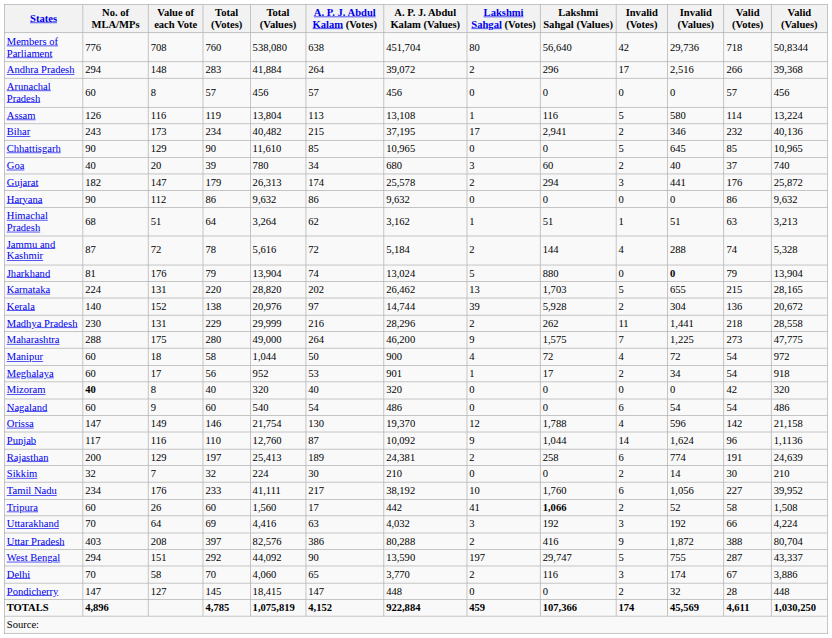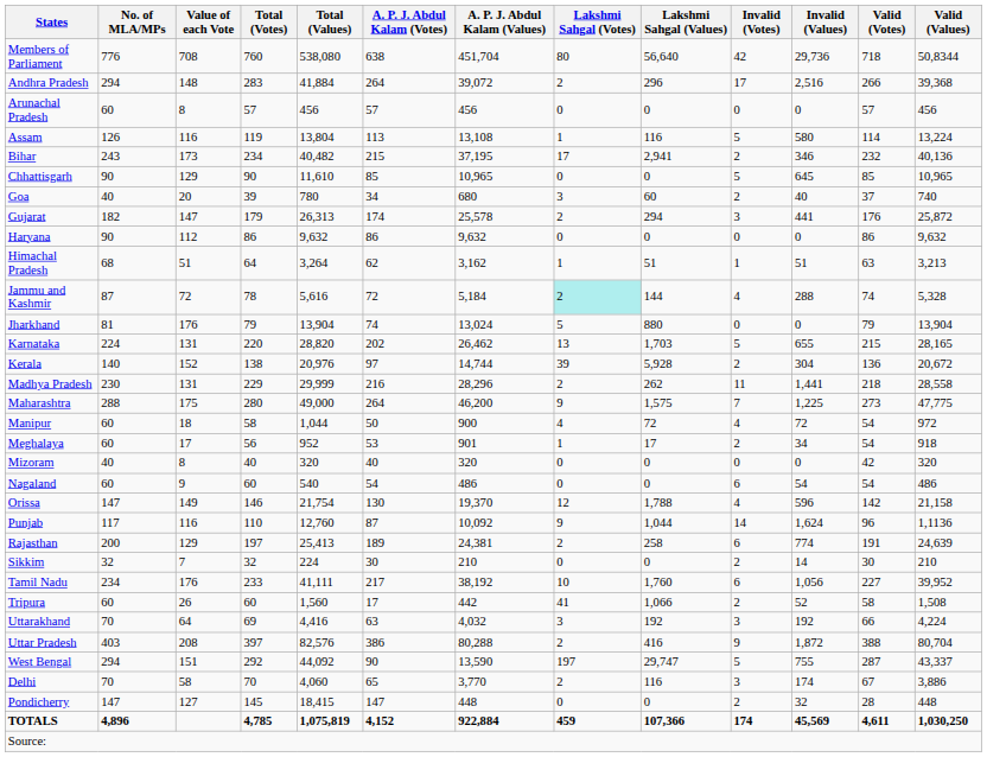Jammu and Kashmir | Lakshmi Sahgal (Votes): no background -> paleturquoise background
Jharkhand | Invalid (Values): bold -> normal
Mizoram | No. of MLA/MPs: bold -> normal
Tripura | Lakshmi Sahgal (Values): bold -> normal
